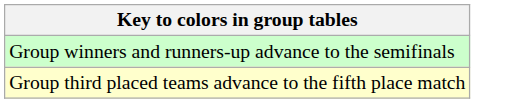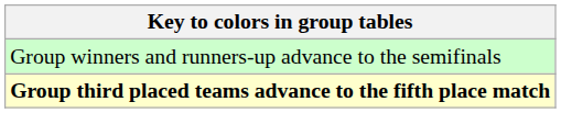Group third placed teams advance to the fifth place match | column 1: normal -> bold
